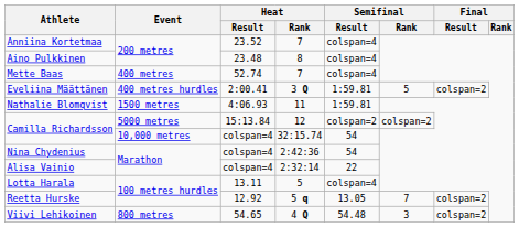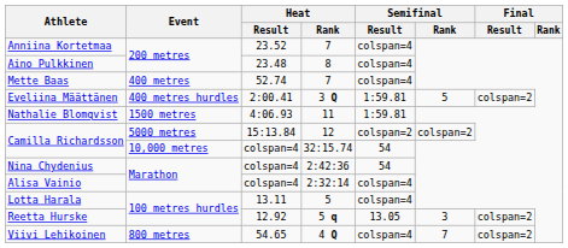Alisa Vainio | Semifinal / Result: 22 -> colspan=4
Reetta Hurske | Semifinal / Rank: 7 -> 3
Viivi Lehikoinen | Semifinal / Result: 54.48 -> colspan=4
Viivi Lehikoinen | Semifinal / Rank: 3 -> 7
